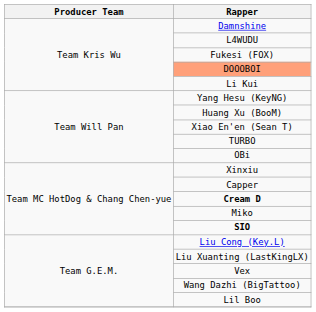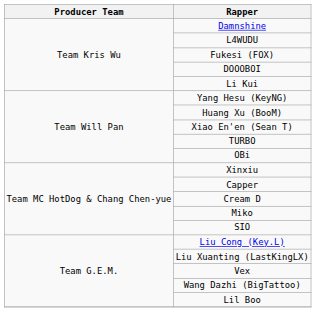DOOOBOI | Rapper: lightsalmon background -> no background
Cream D | Rapper: bold -> normal
SIO | Rapper: bold -> normal
